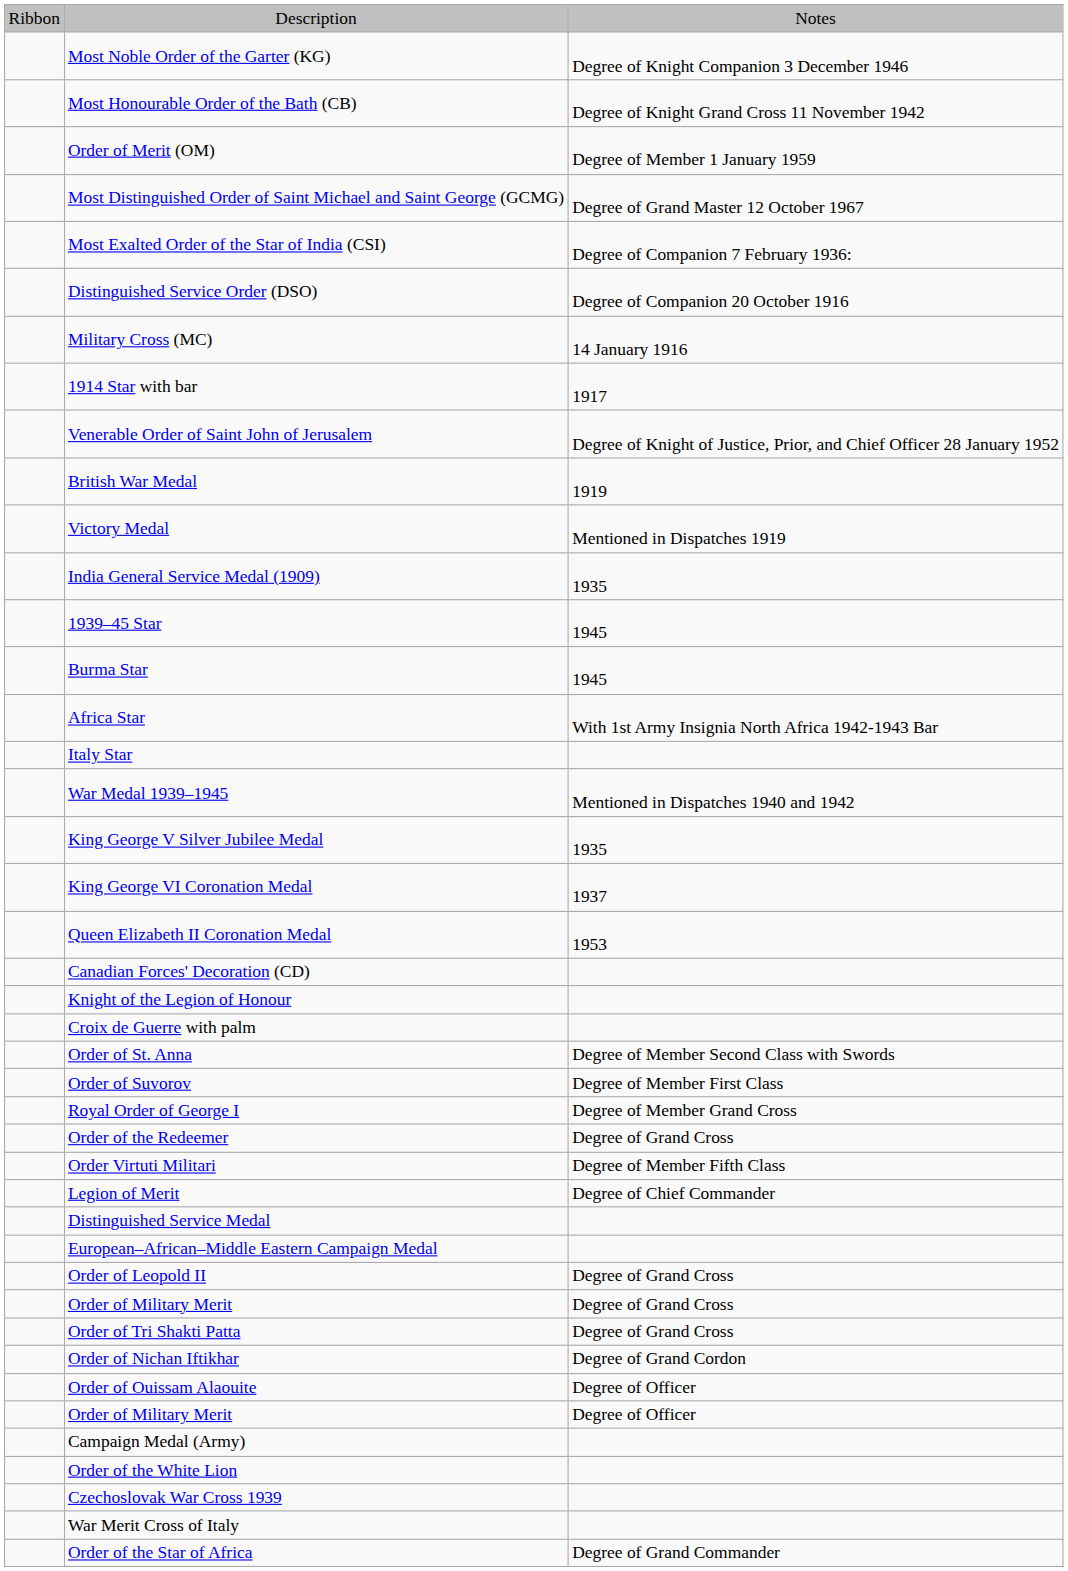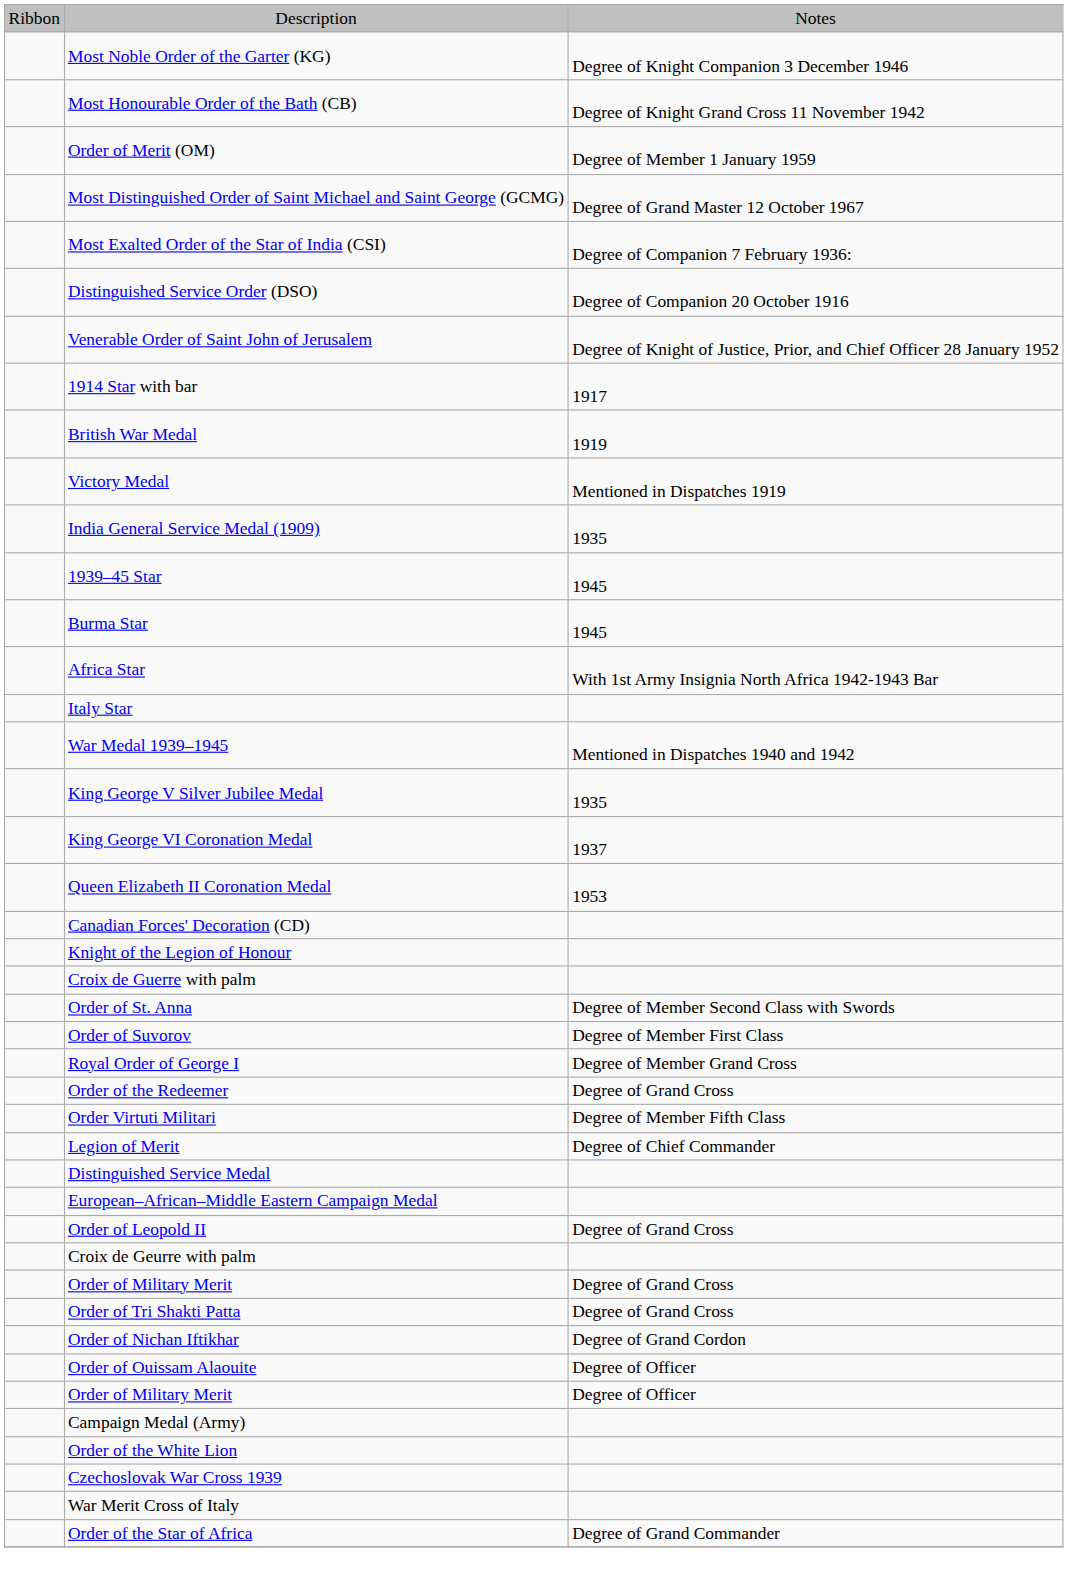- row: Military Cross (MC) | 14 January 1916
rows swapped: Venerable Order of Saint John of Jerusalem <-> 1914 Star with bar
+ row: Croix de Geurre with palm
